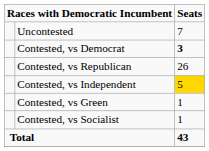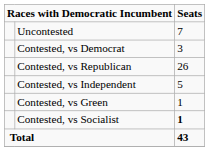Contested, vs Democrat | column 3: bold -> normal
Contested, vs Independent | column 3: gold background -> no background
Contested, vs Socialist | column 3: normal -> bold
